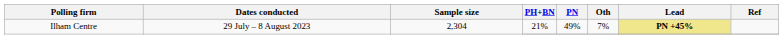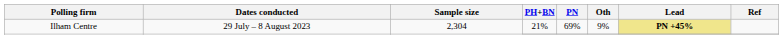row 2 | PN: 49% -> 69%
row 2 | Oth: 7% -> 9%
